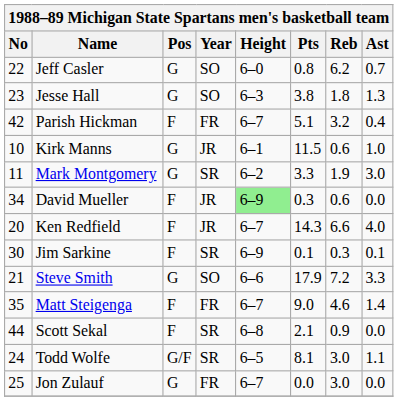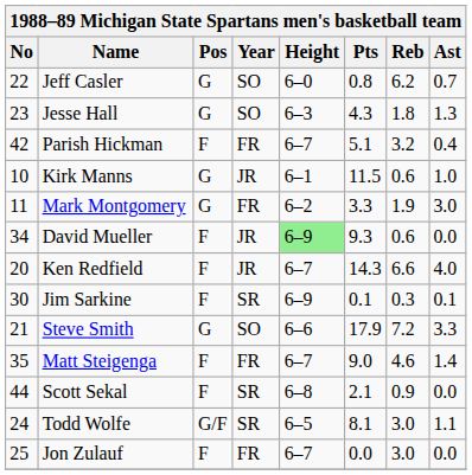Jesse Hall | Pts: 3.8 -> 4.3
Mark Montgomery | Year: SR -> FR
David Mueller | Pts: 0.3 -> 9.3
Jon Zulauf | Pos: G -> F
